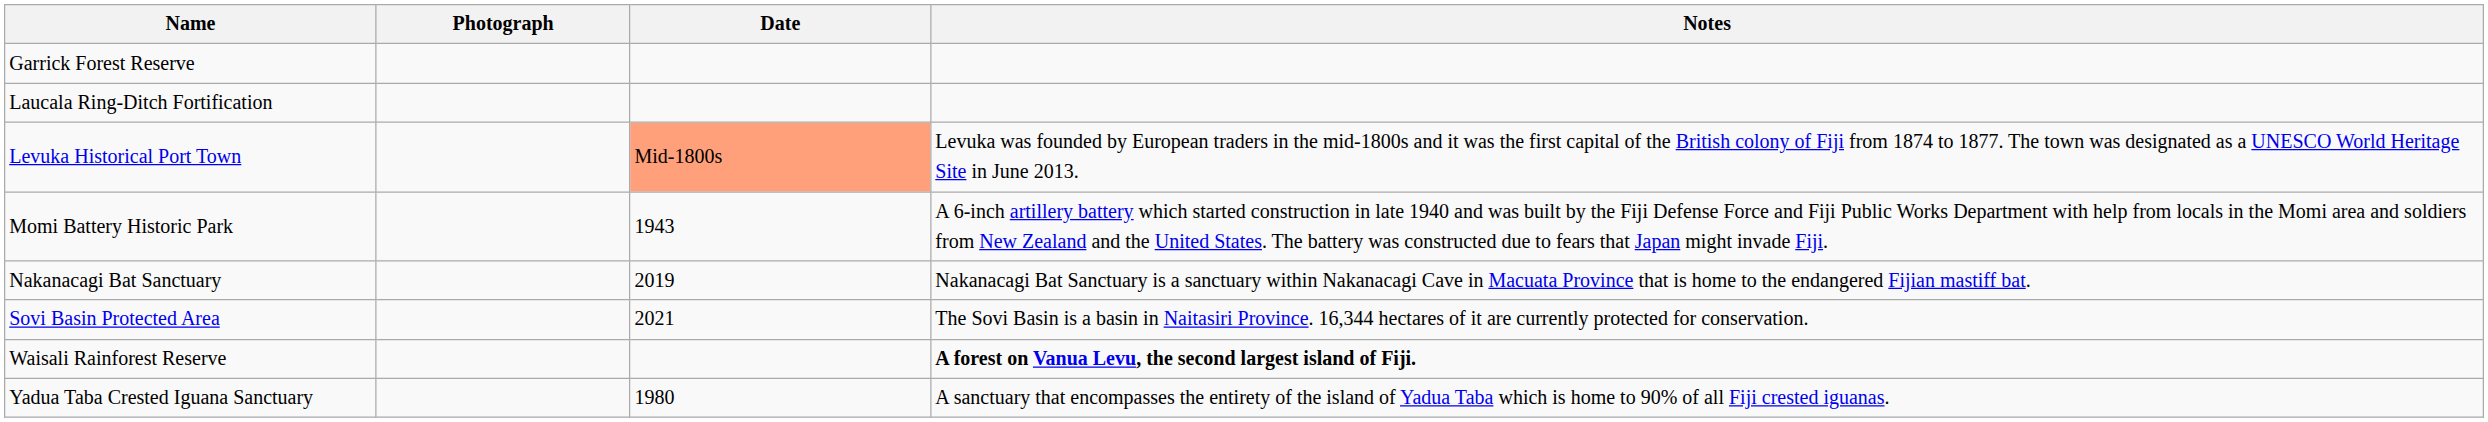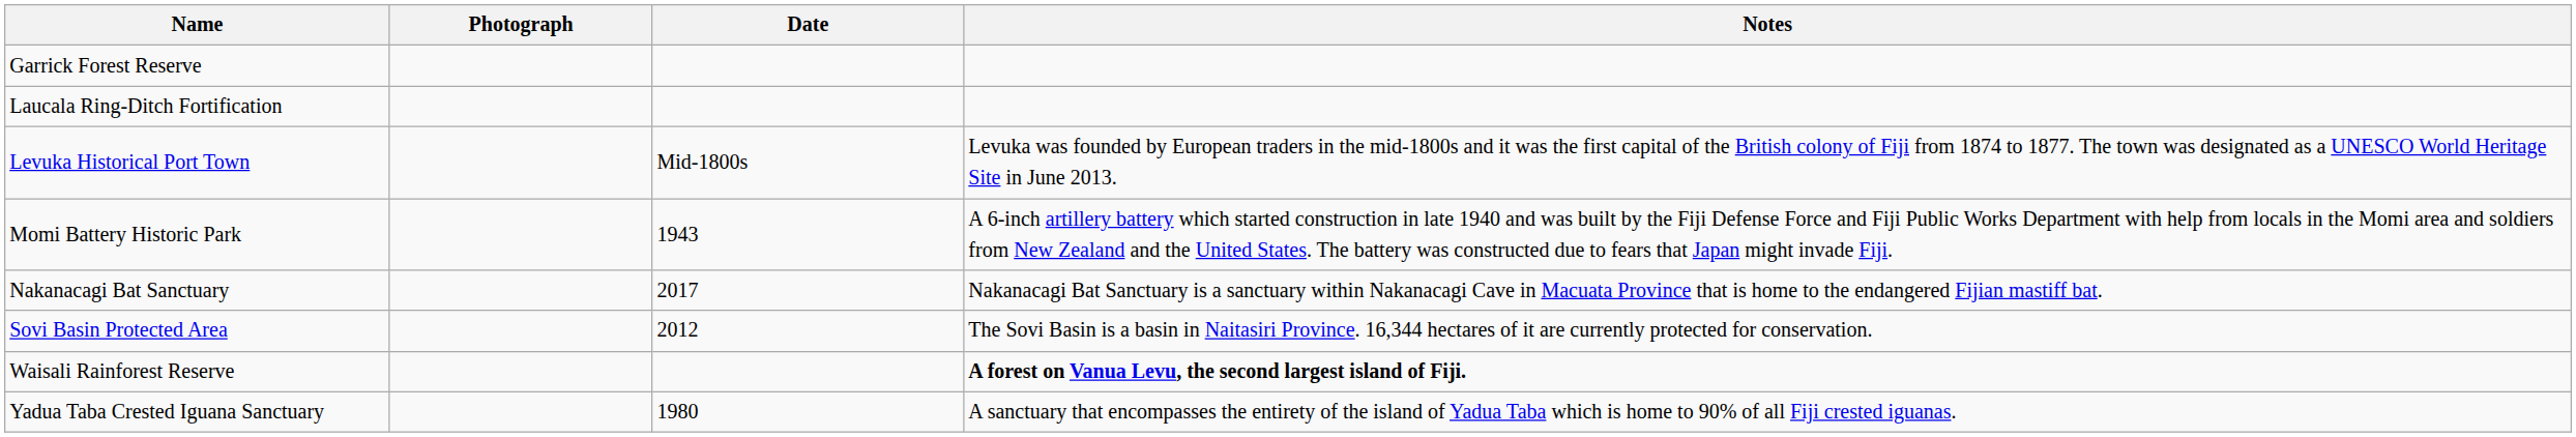Levuka Historical Port Town | Date: lightsalmon background -> no background
Nakanacagi Bat Sanctuary | Date: 2019 -> 2017
Sovi Basin Protected Area | Date: 2021 -> 2012
